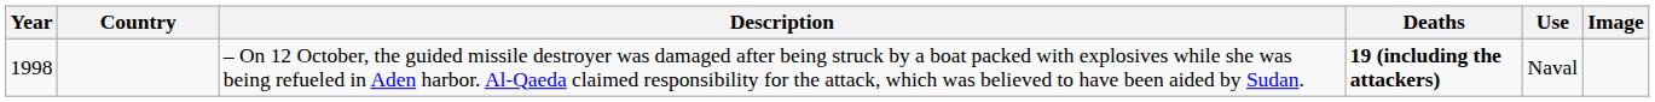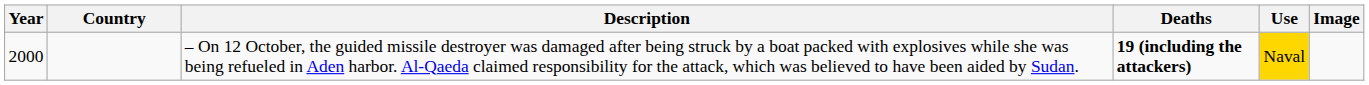row 2 | Year: 1998 -> 2000
row 2 | Use: no background -> gold background
